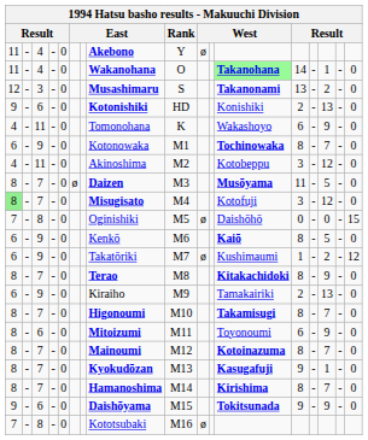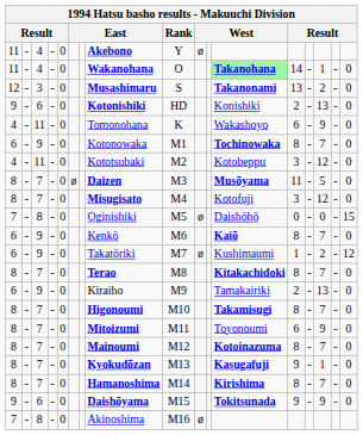row 9 | column 8: Akinoshima -> Kototsubaki
row 11 | column 1: lightgreen background -> no background
row 13 | column 15: 5 -> 7
row 15 | column 15: 9 -> 7
row 18 | column 3: 6 -> 7
row 23 | column 8: Kototsubaki -> Akinoshima
